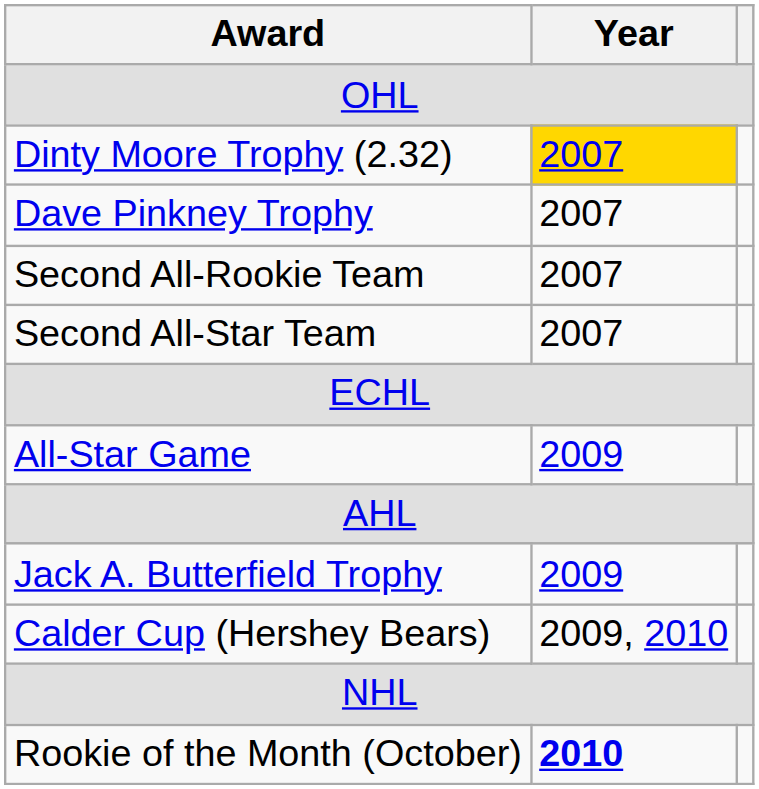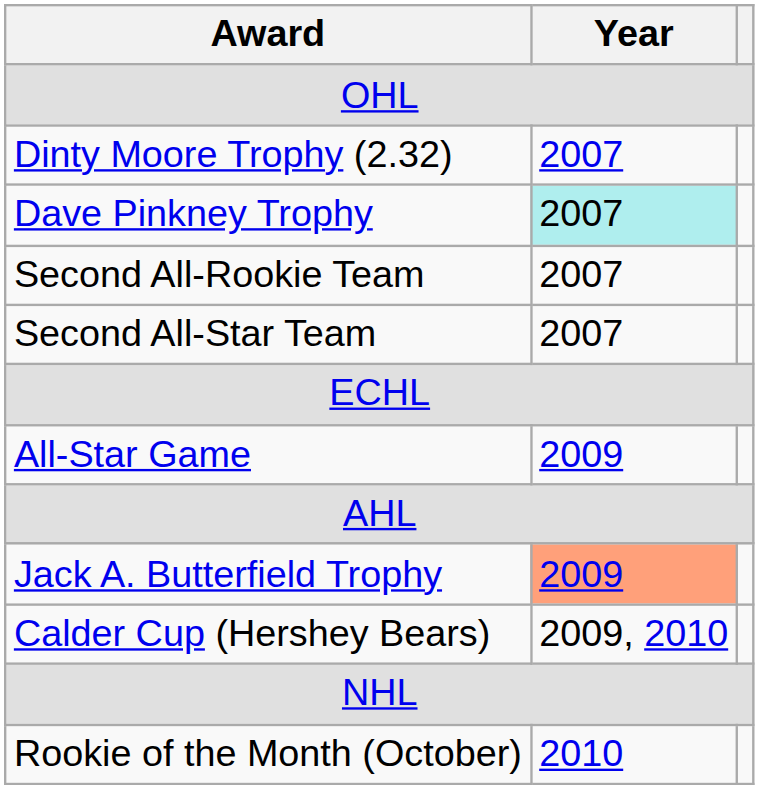Dinty Moore Trophy (2.32) | Year: gold background -> no background
Dave Pinkney Trophy | Year: no background -> paleturquoise background
Jack A. Butterfield Trophy | Year: no background -> lightsalmon background
Rookie of the Month (October) | Year: bold -> normal
